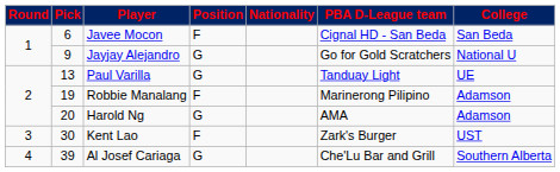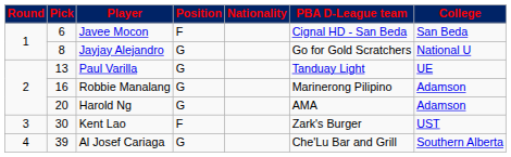Jayjay Alejandro | Pick: 9 -> 8
Robbie Manalang | Pick: 19 -> 16
Robbie Manalang | Position: F -> G
